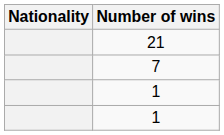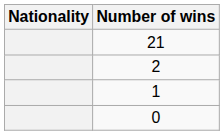row 3 | Number of wins: 7 -> 2
row 5 | Number of wins: 1 -> 0
